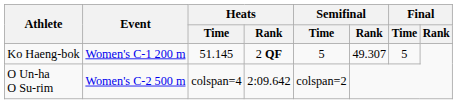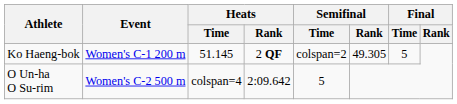Ko Haeng-bok | Semifinal / Time: 5 -> colspan=2
Ko Haeng-bok | Semifinal / Rank: 49.307 -> 49.305
O Un-ha O Su-rim | Semifinal / Time: colspan=2 -> 5
